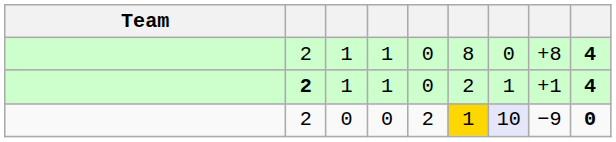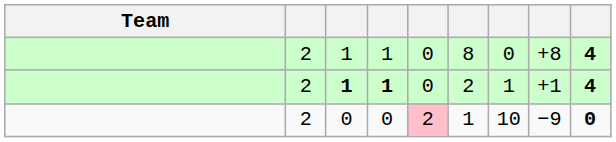row 3 | column 2: bold -> normal
row 3 | column 3: normal -> bold
row 3 | column 4: normal -> bold
row 4 | column 5: no background -> pink background
row 4 | column 6: gold background -> no background
row 4 | column 7: lavender background -> no background
